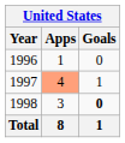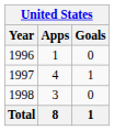1997 | Apps: lightsalmon background -> no background
1998 | Goals: bold -> normal
